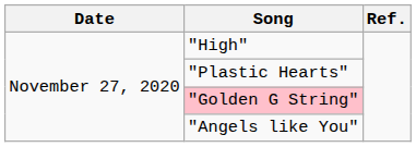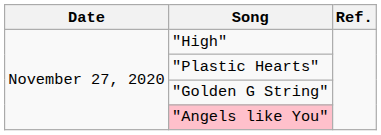"Golden G String" | Song: pink background -> no background
"Angels like You" | Song: no background -> pink background
